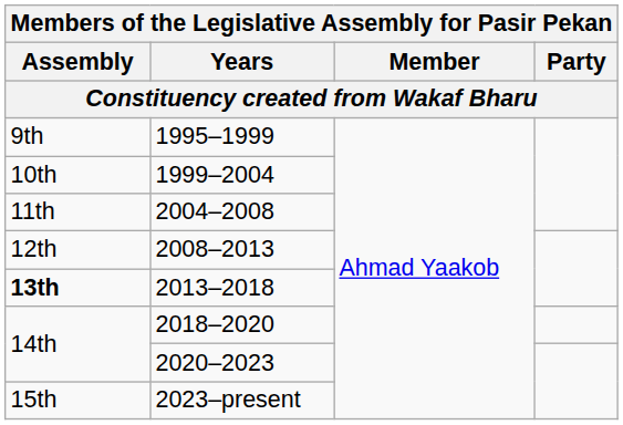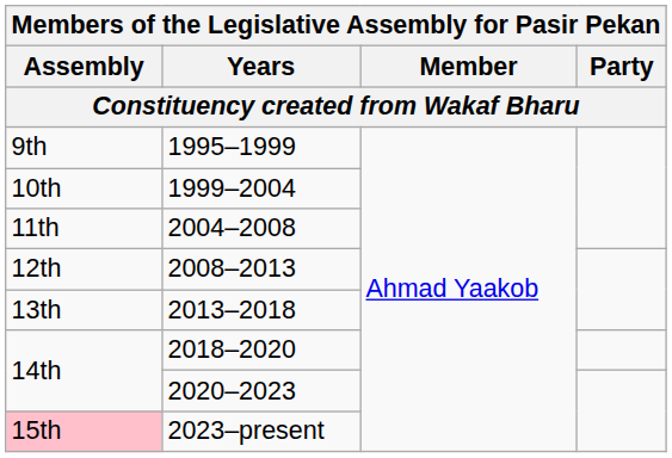2013–2018 | Assembly: bold -> normal
2023–present | Assembly: no background -> pink background
